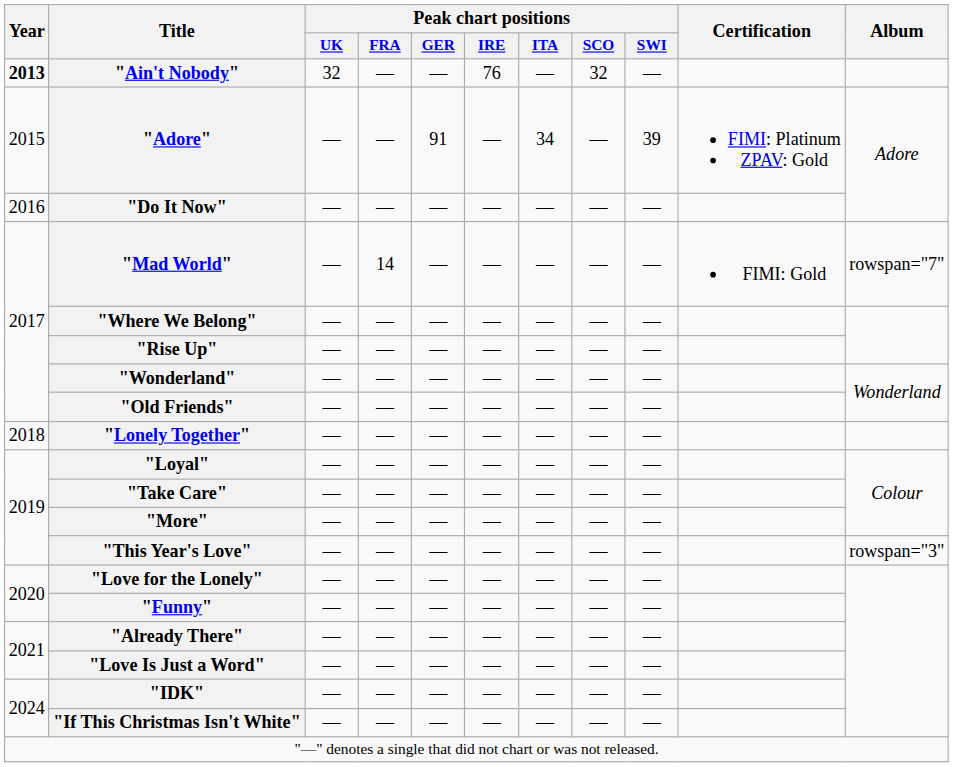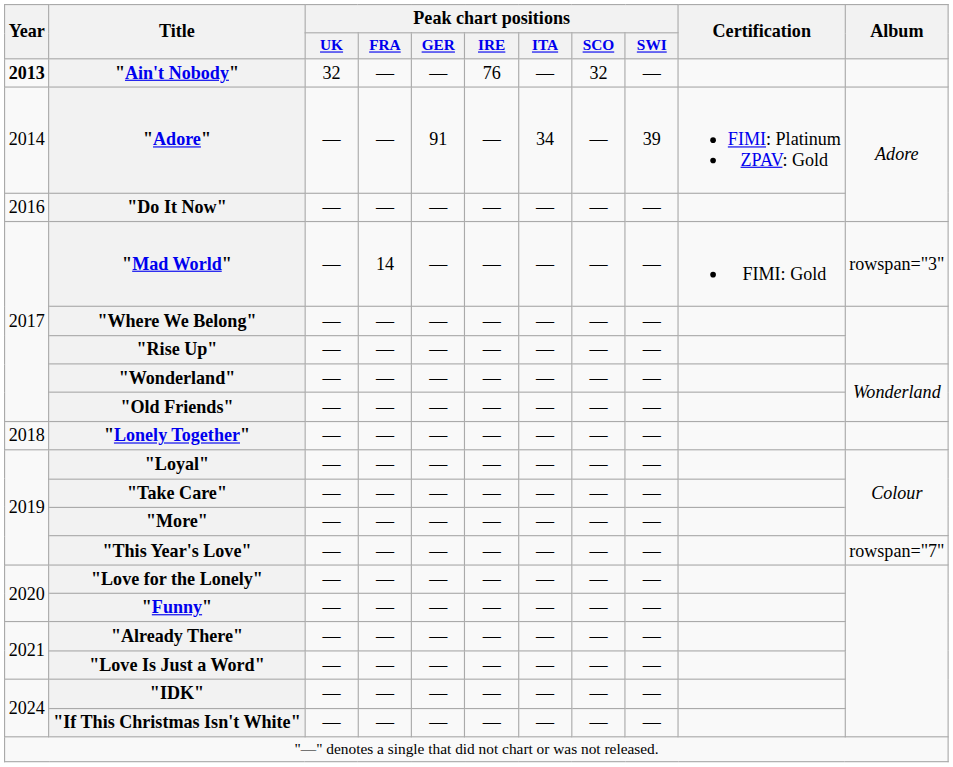"Adore" | Year: 2015 -> 2014
"Mad World" | Album: rowspan="7" -> rowspan="3"
"This Year's Love" | Album: rowspan="3" -> rowspan="7"
